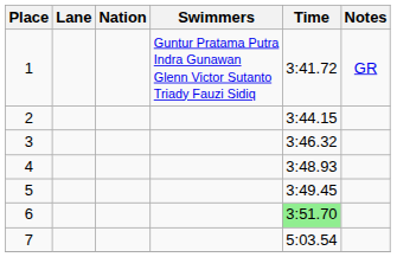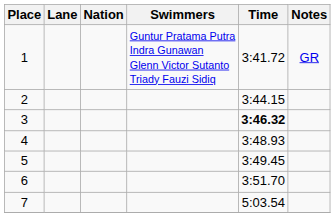3 | Time: normal -> bold
6 | Time: lightgreen background -> no background
